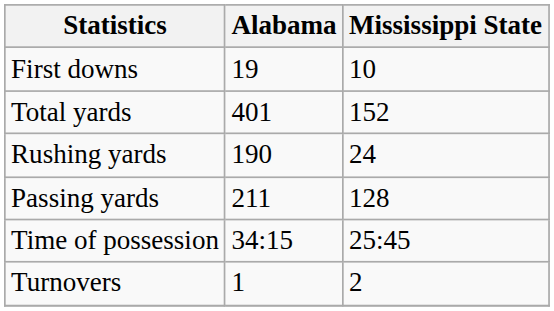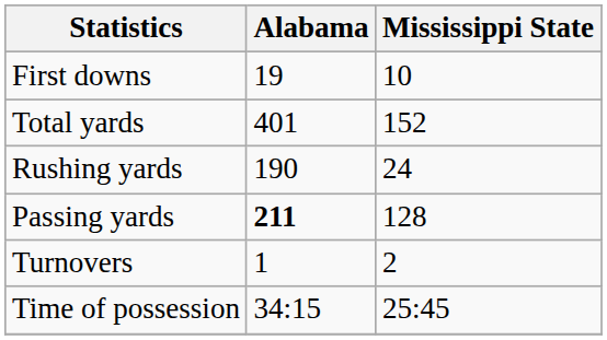Passing yards | Alabama: normal -> bold
rows swapped: Turnovers <-> Time of possession
